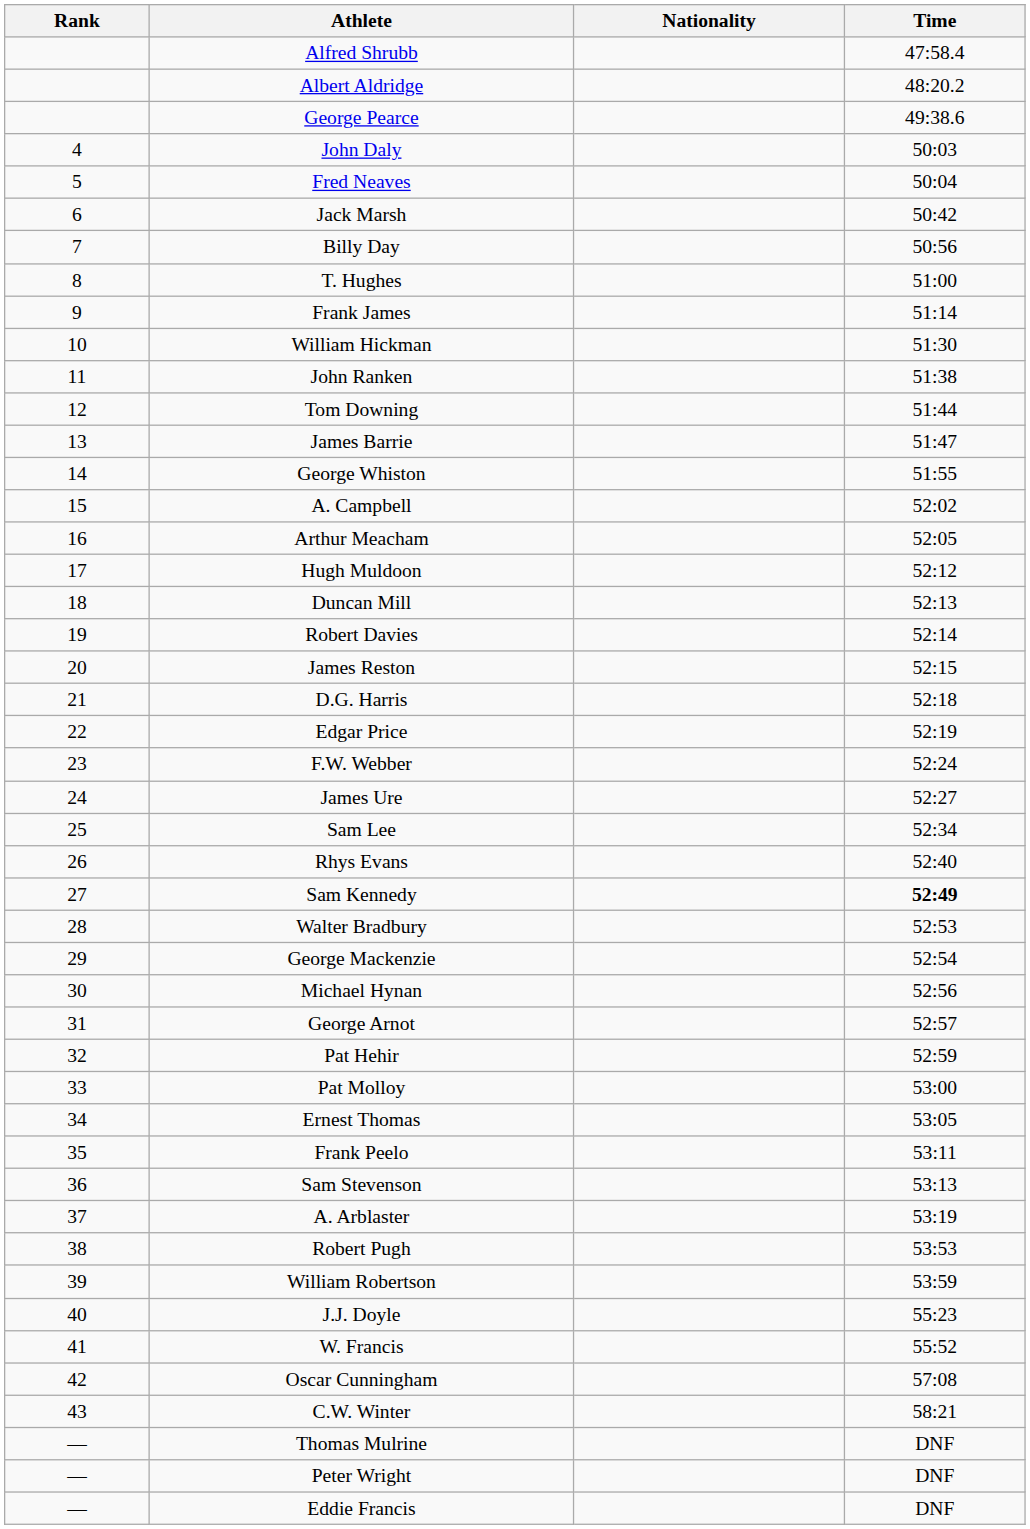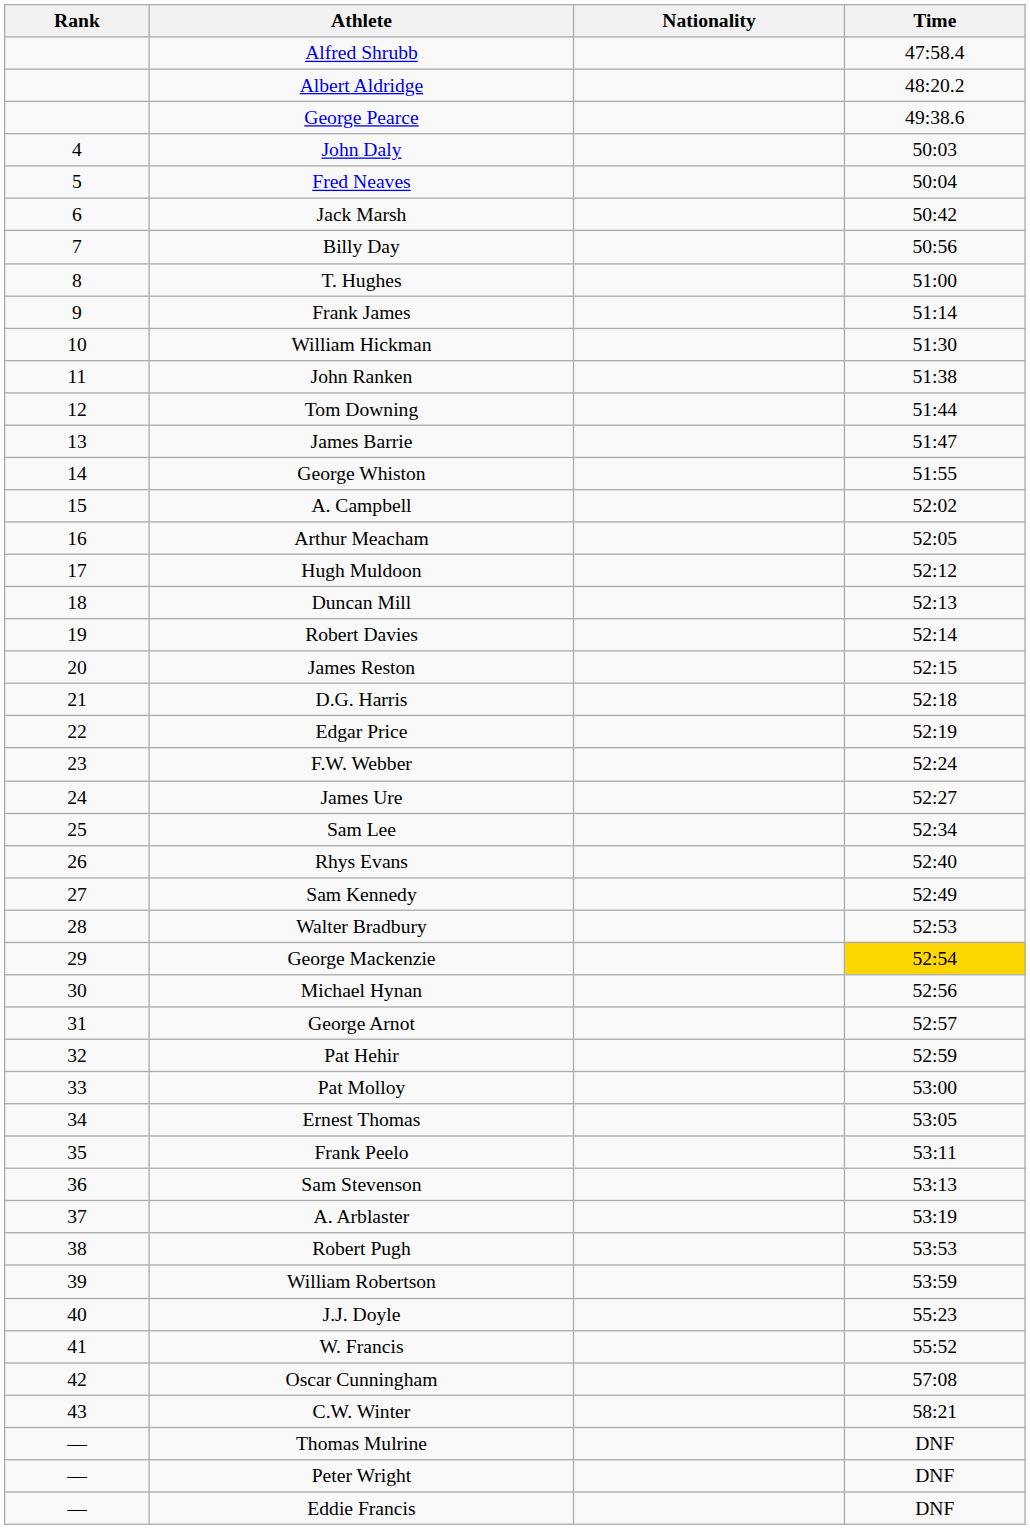Sam Kennedy | Time: bold -> normal
George Mackenzie | Time: no background -> gold background
